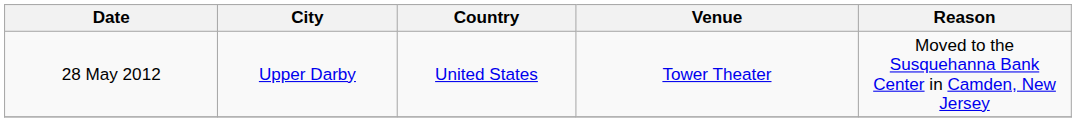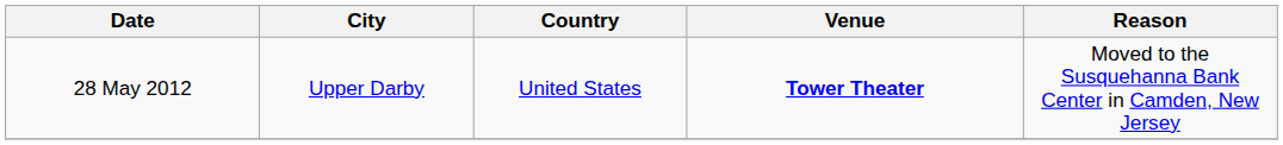28 May 2012 | Venue: normal -> bold
